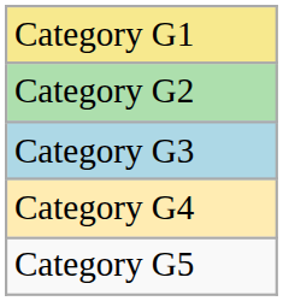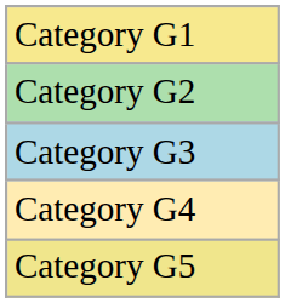row 5 | column 1: no background -> khaki background
